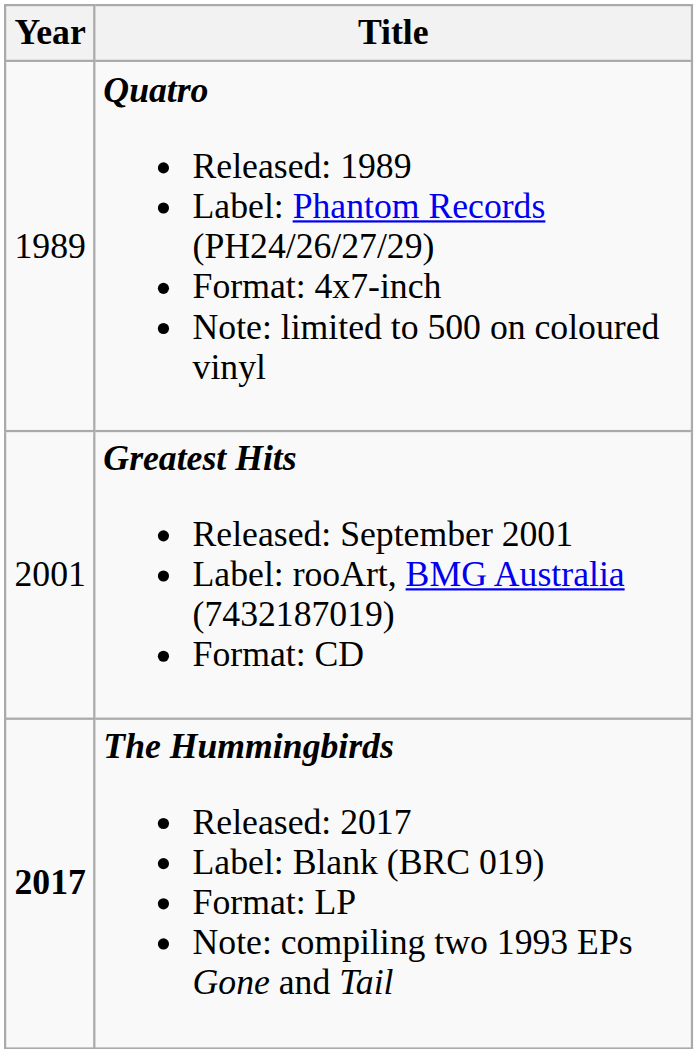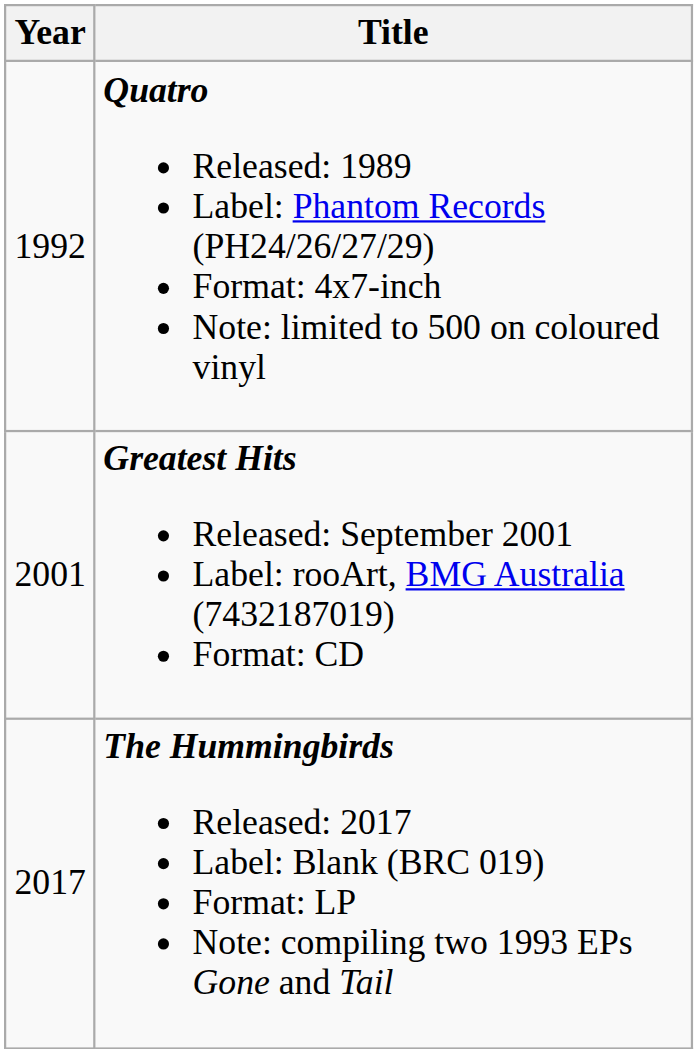row 2 | Year: 1989 -> 1992
row 4 | Year: bold -> normal
